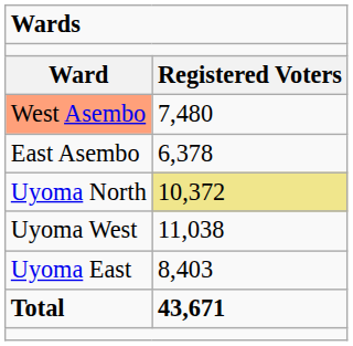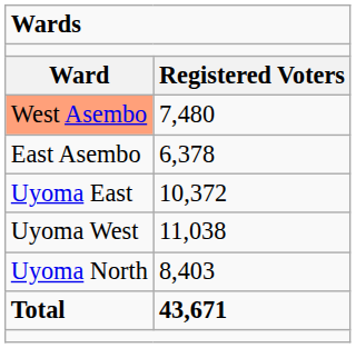row 6 | column 1: Uyoma North -> Uyoma East
row 6 | column 2: khaki background -> no background
row 8 | column 1: Uyoma East -> Uyoma North
